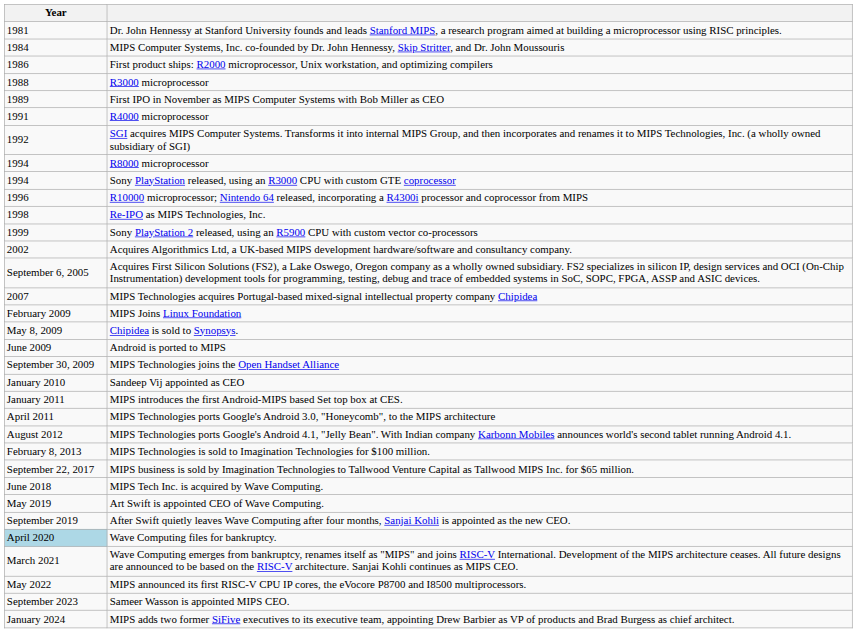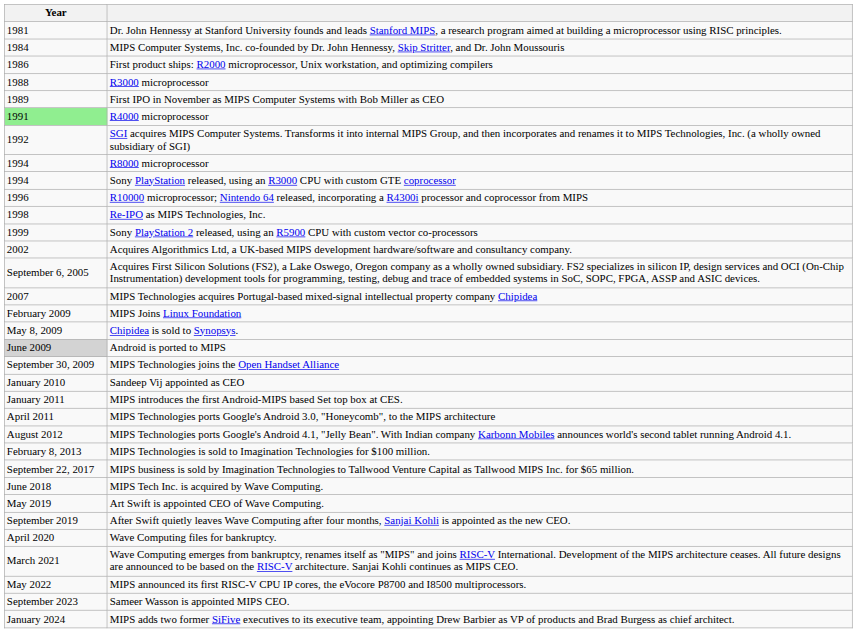R4000 microprocessor | Year: no background -> lightgreen background
Android is ported to MIPS | Year: no background -> lightgrey background
Wave Computing files for bankruptcy. | Year: lightblue background -> no background
